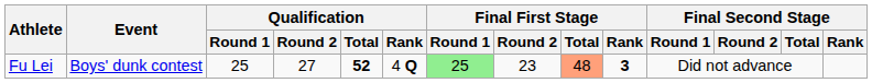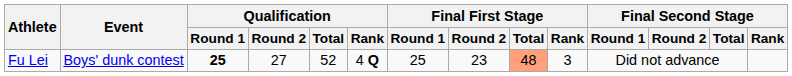Fu Lei | Qualification / Round 1: normal -> bold
Fu Lei | Qualification / Total: bold -> normal
Fu Lei | Final First Stage / Round 1: lightgreen background -> no background
Fu Lei | Final First Stage / Rank: bold -> normal
